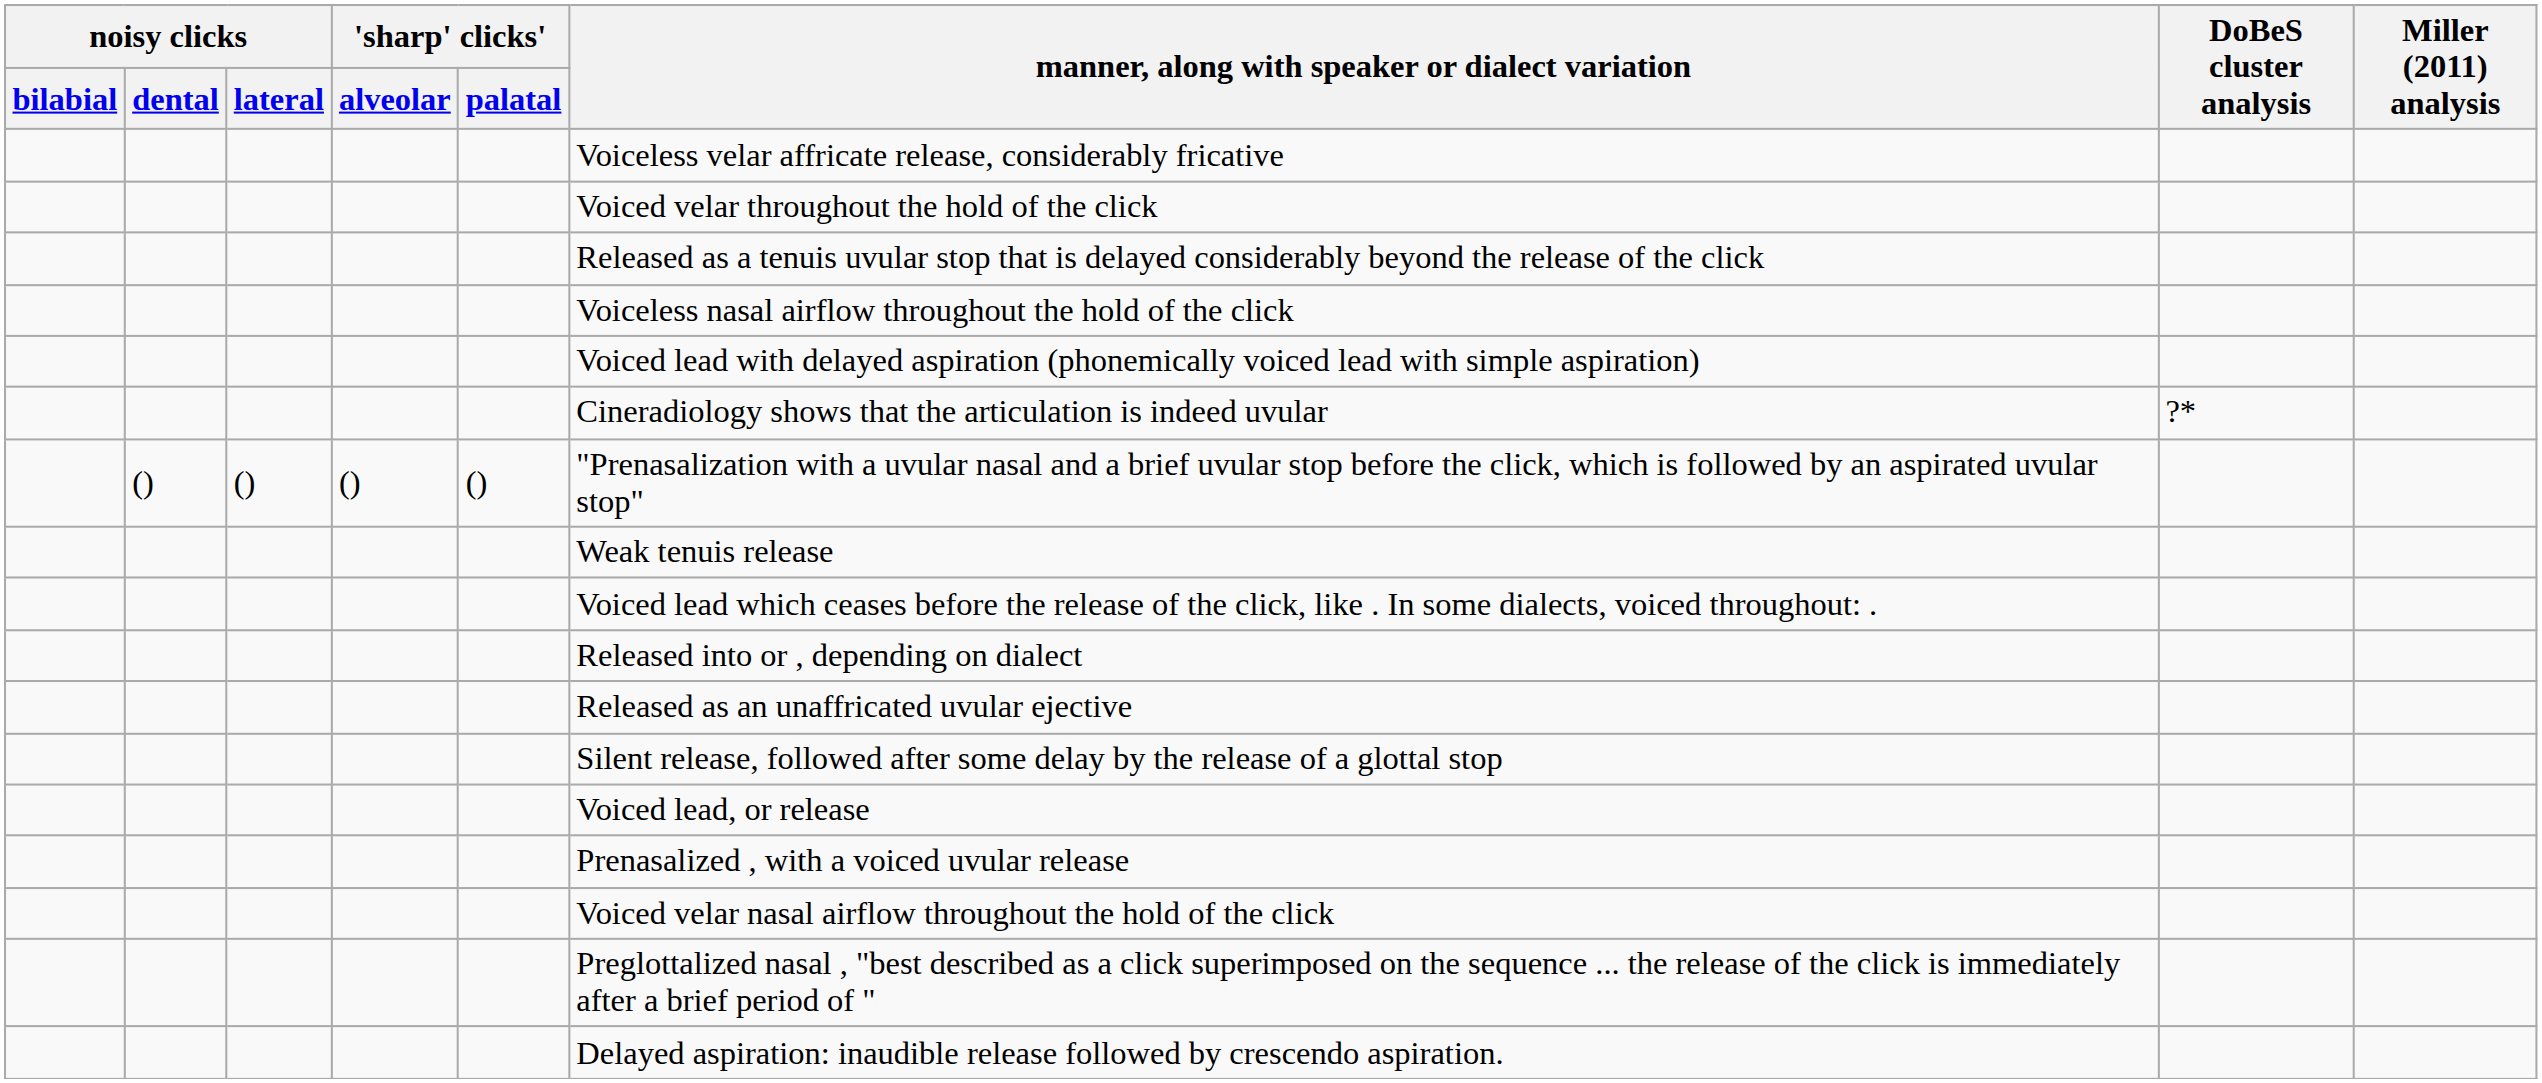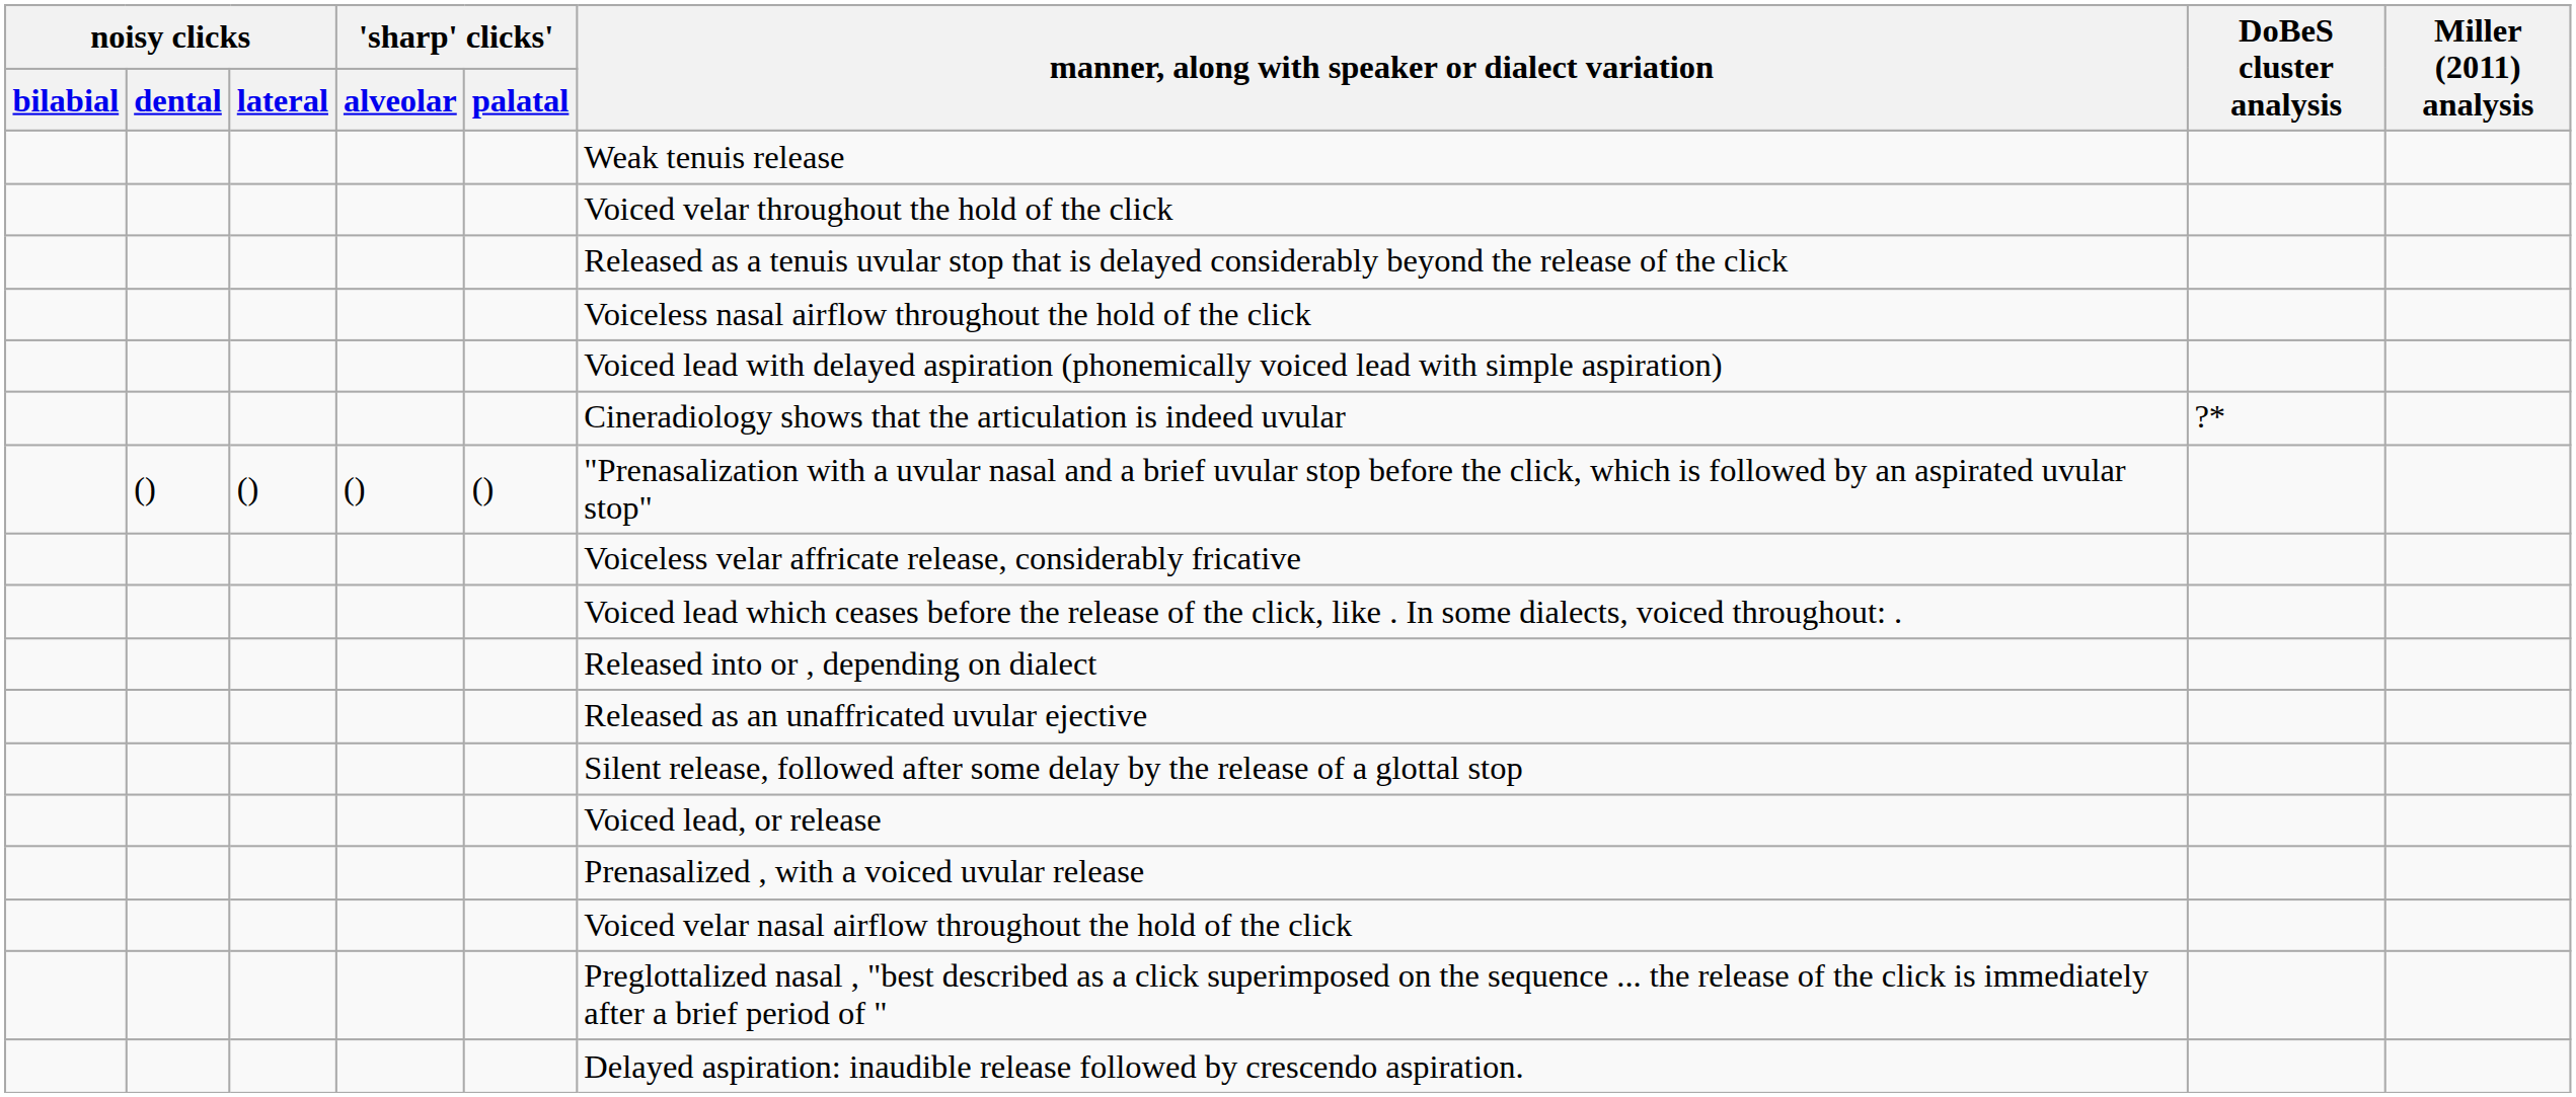row 3 | manner, along with speaker or dialect variation: Voiceless velar affricate release, considerably fricative -> Weak tenuis release
row 10 | manner, along with speaker or dialect variation: Weak tenuis release -> Voiceless velar affricate release, considerably fricative
